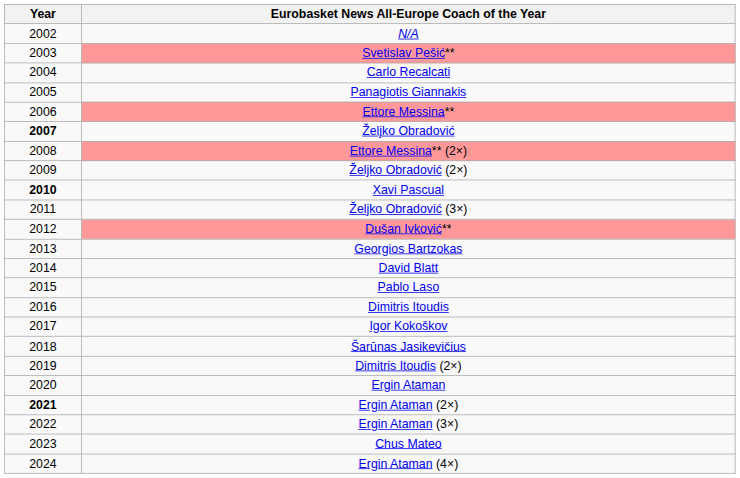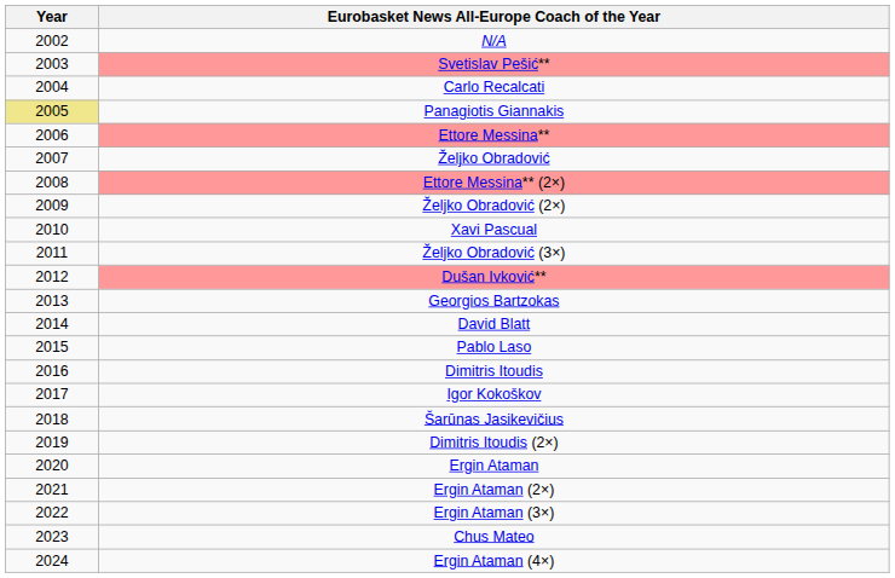Panagiotis Giannakis | Year: no background -> khaki background
Željko Obradović | Year: bold -> normal
Xavi Pascual | Year: bold -> normal
Ergin Ataman (2×) | Year: bold -> normal
